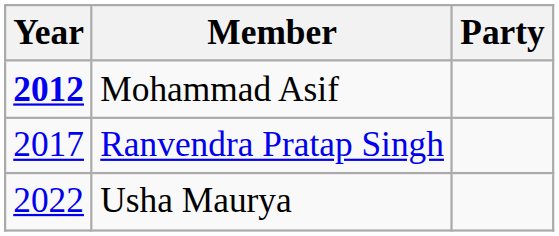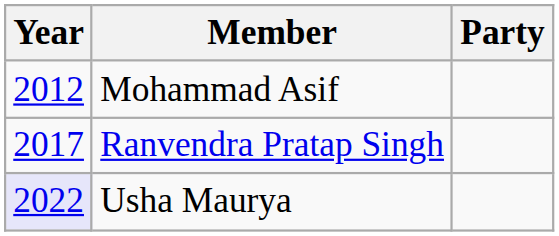Mohammad Asif | Year: bold -> normal
Usha Maurya | Year: no background -> lavender background
